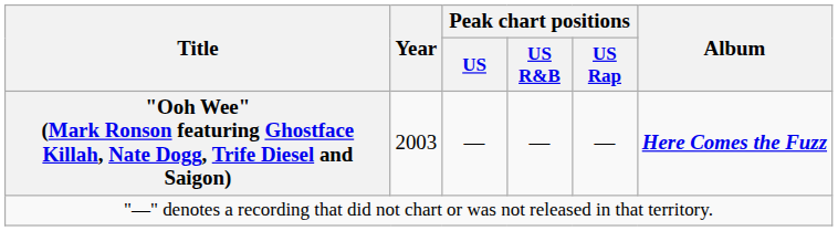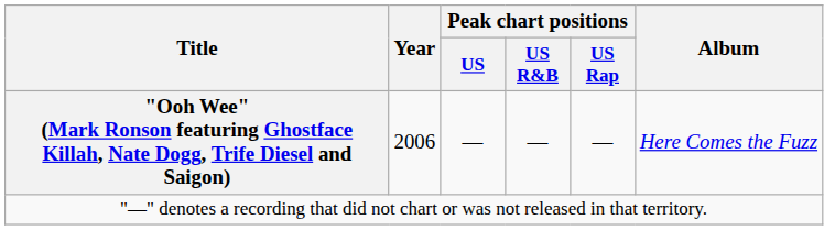row 3 | Year: 2003 -> 2006
row 3 | Album: bold -> normal
